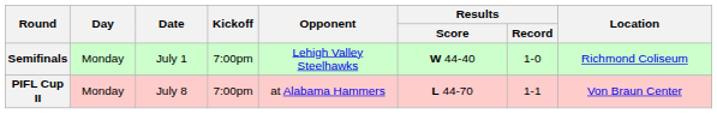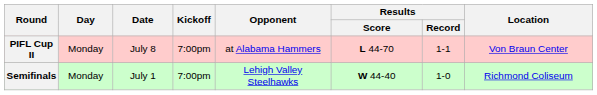rows swapped: Semifinals <-> PIFL Cup II
